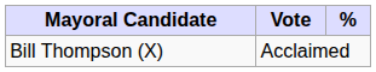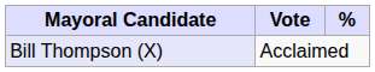Bill Thompson (X) | Mayoral Candidate: no background -> lavender background
